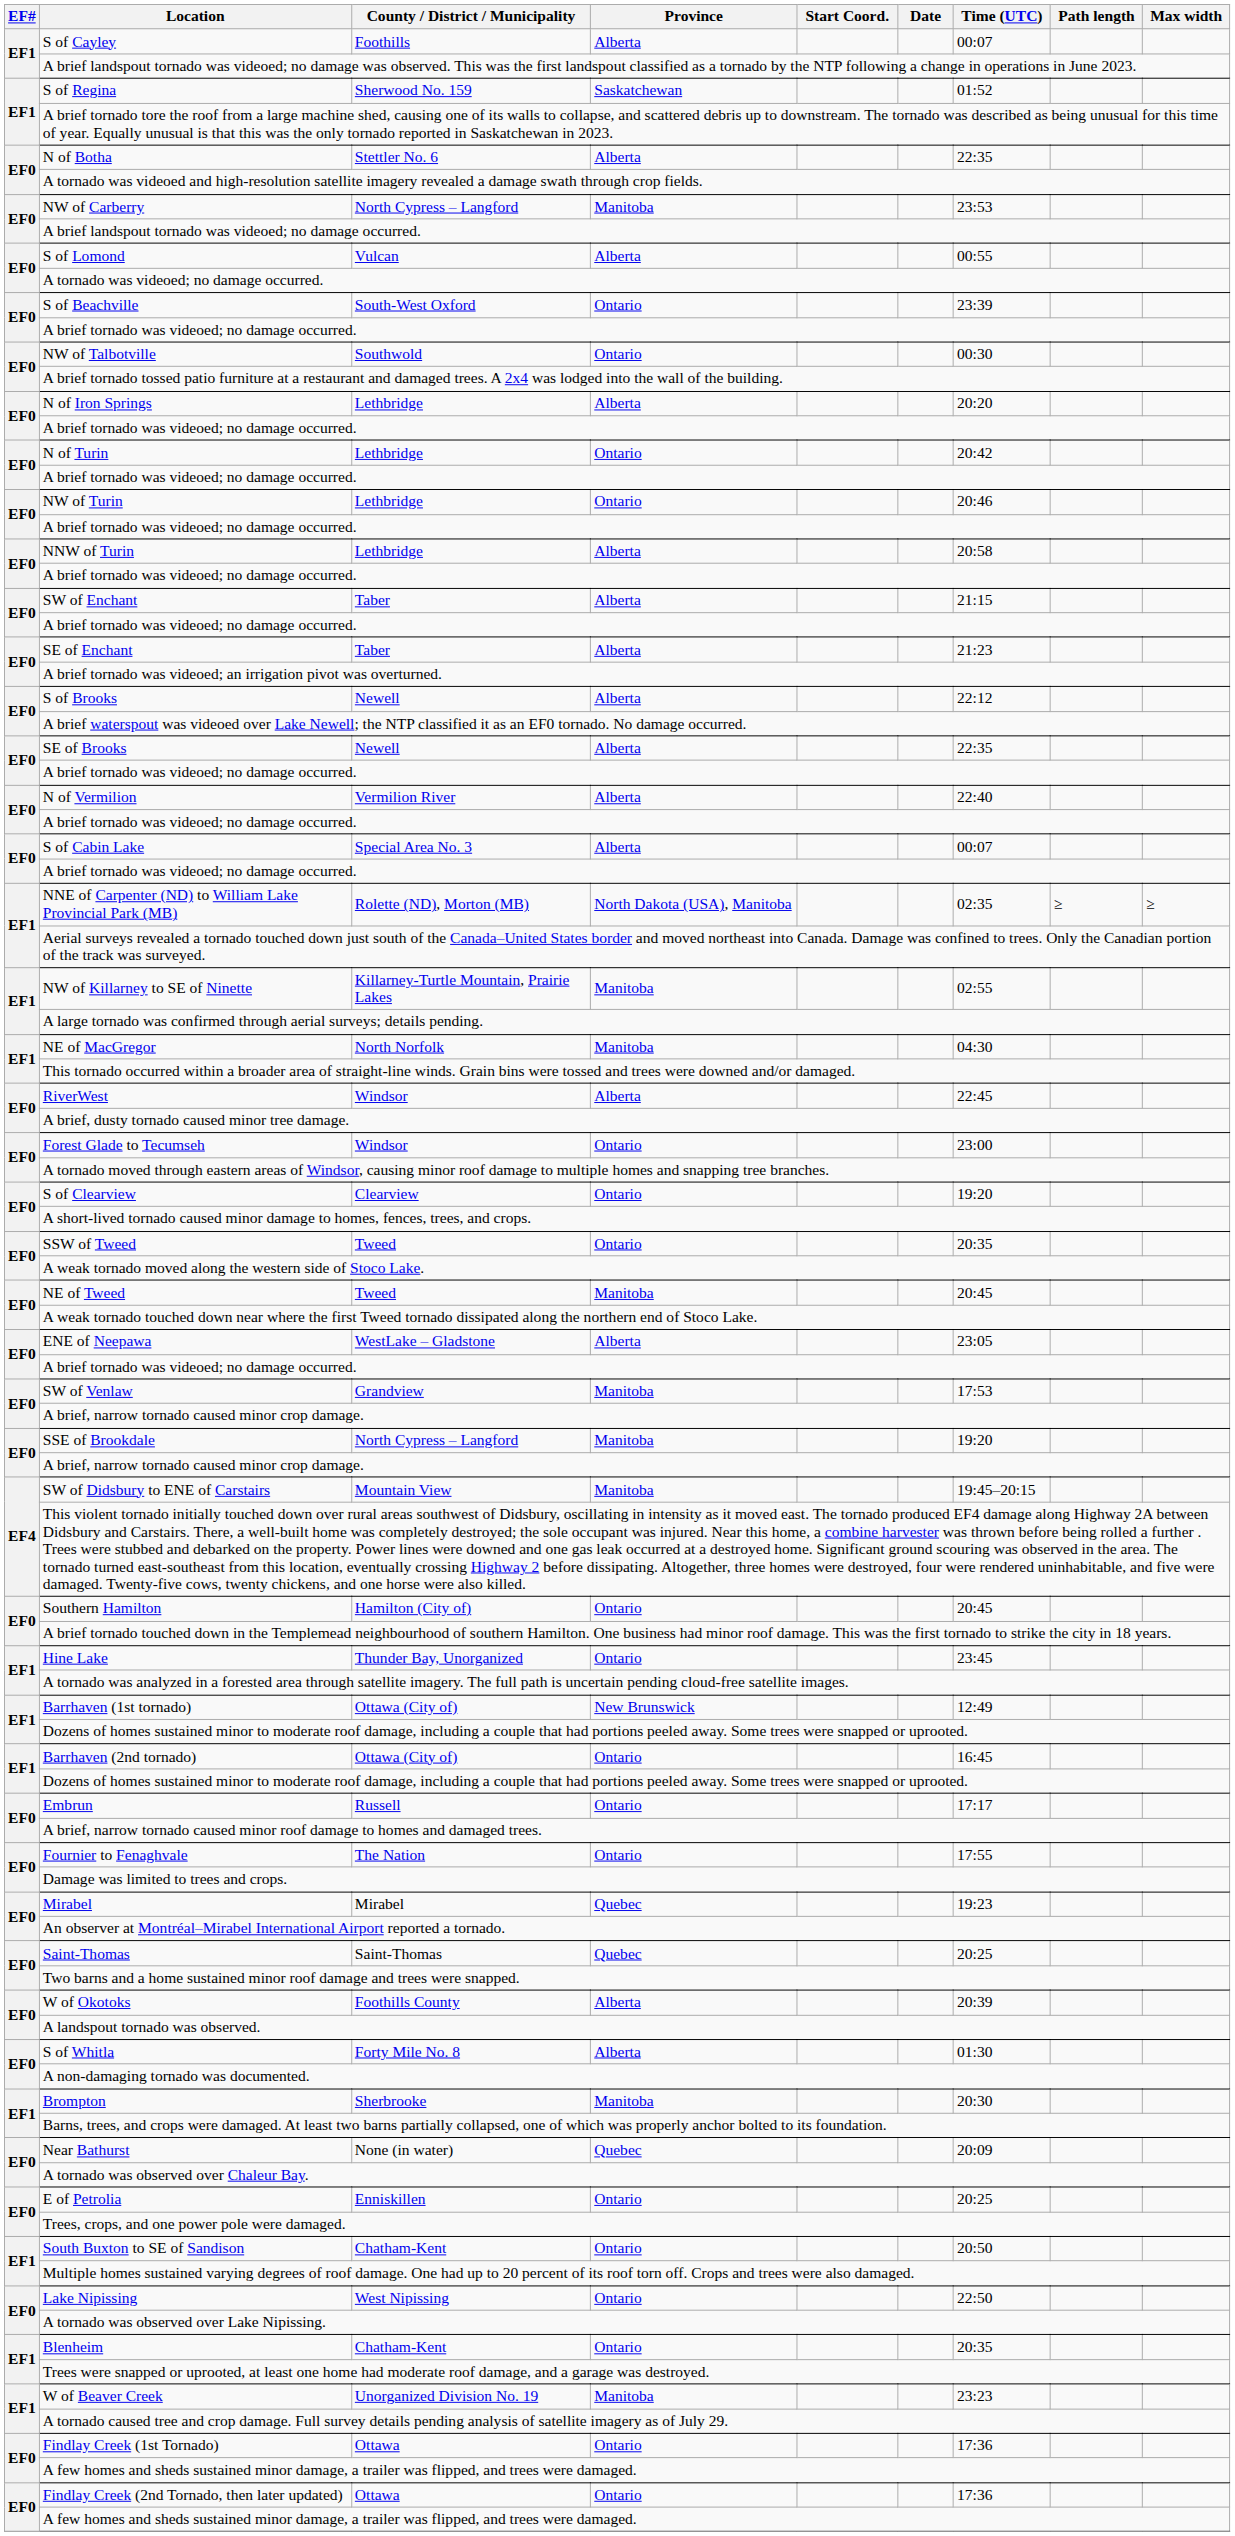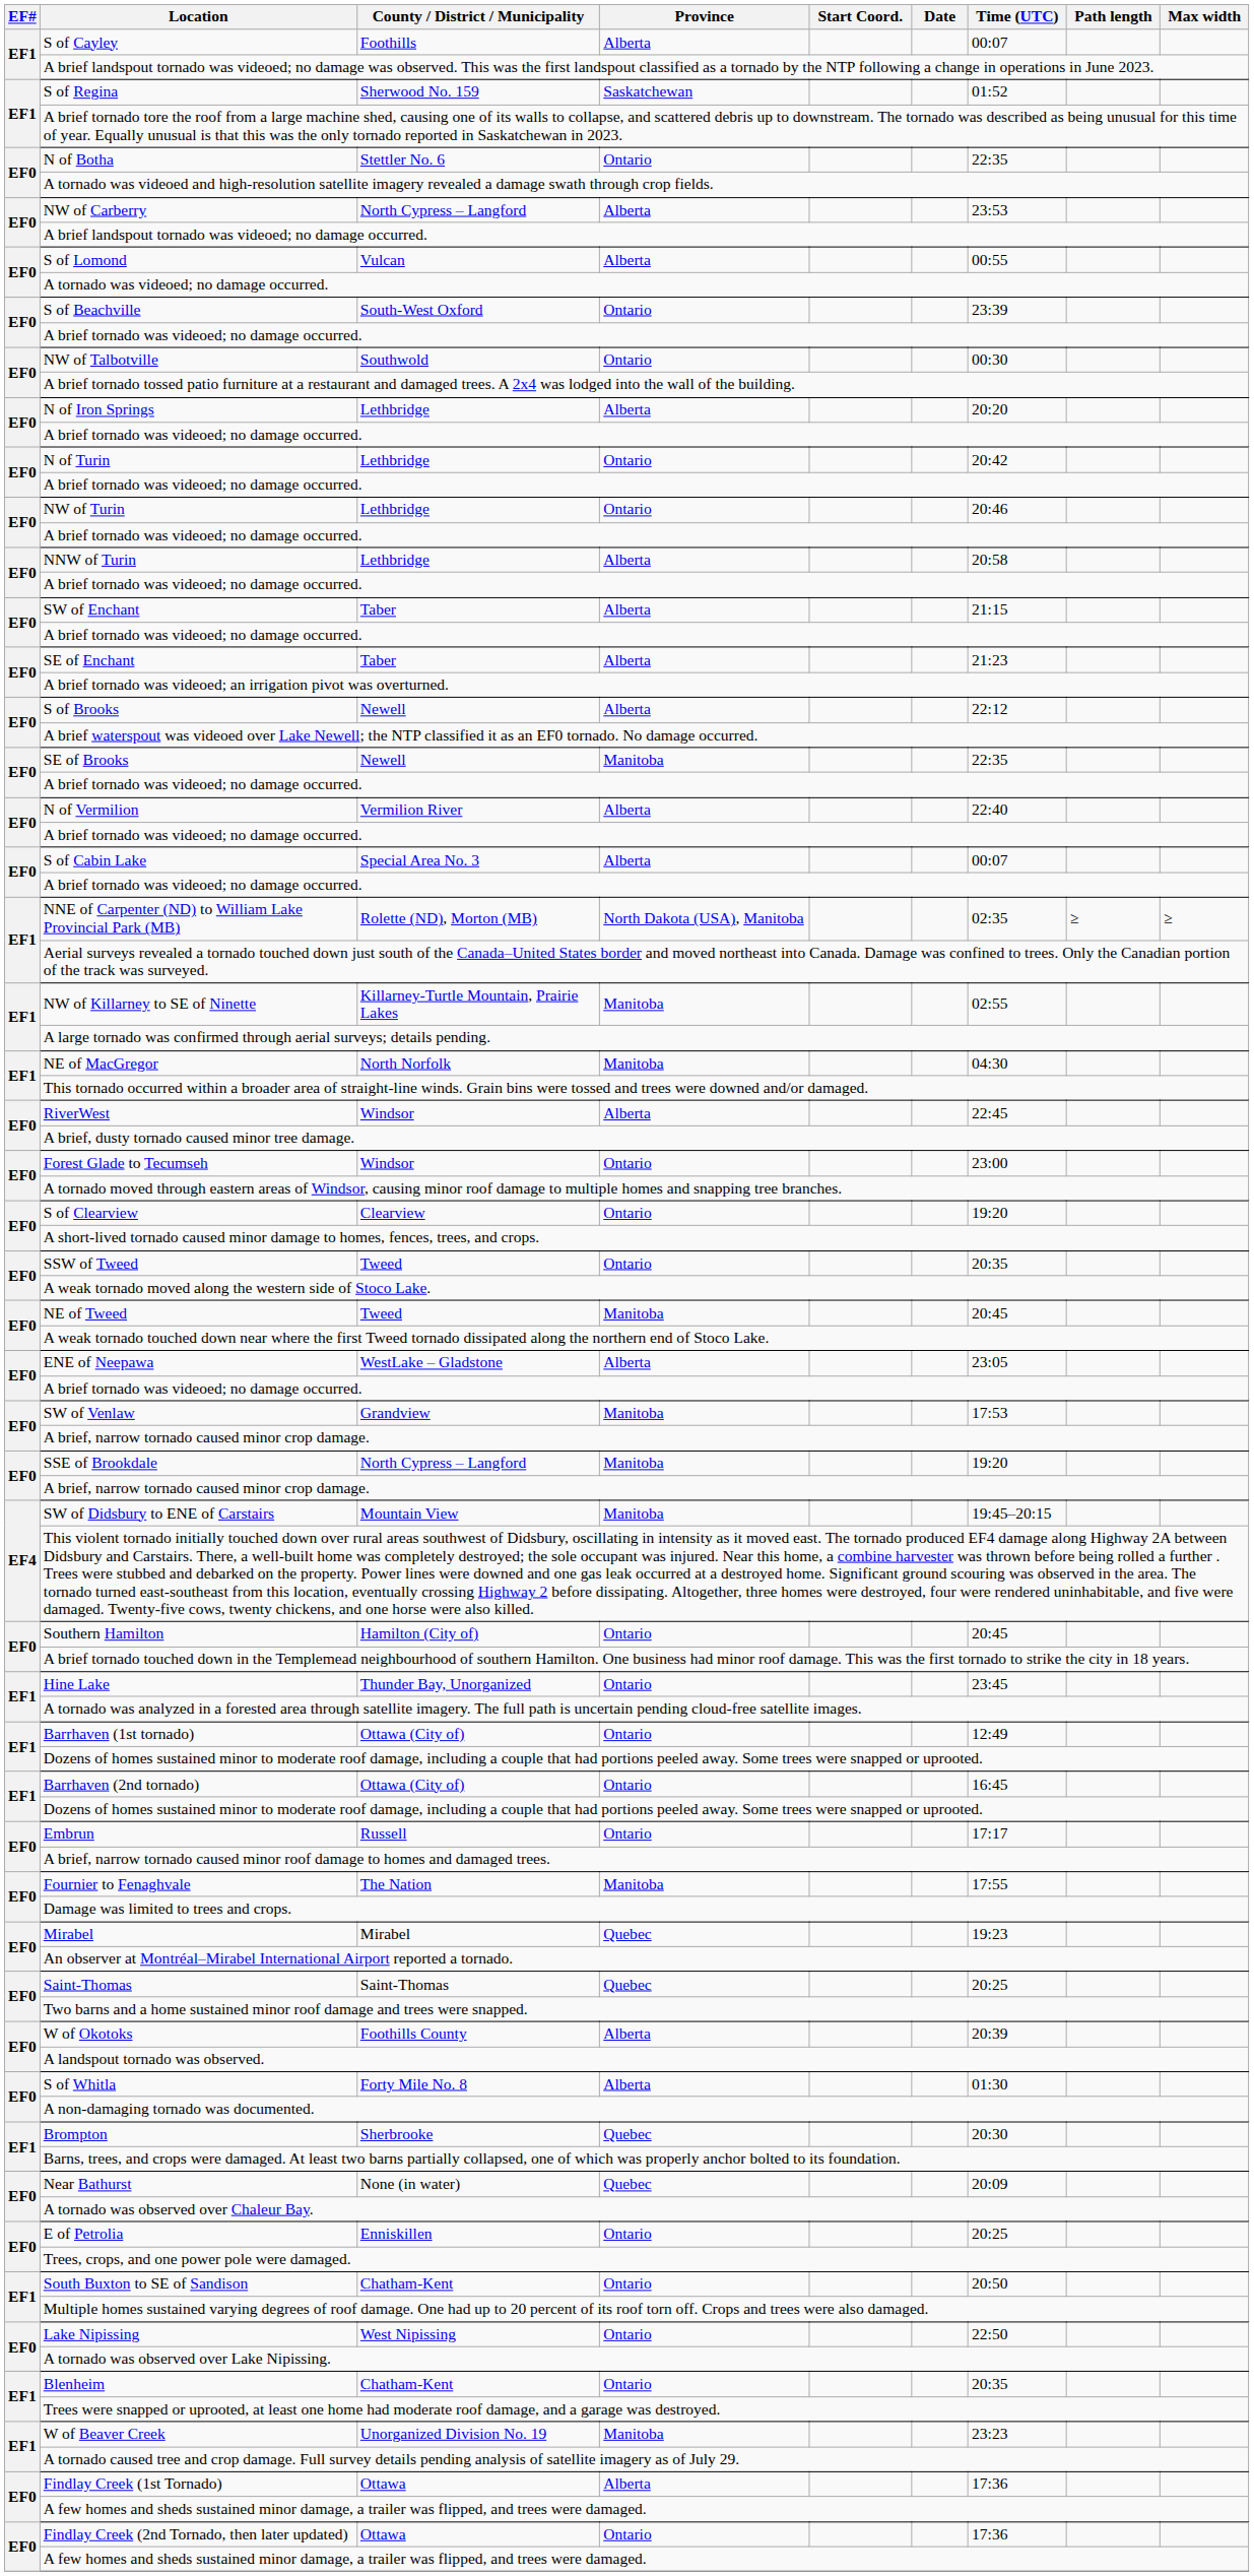N of Botha | Province: Alberta -> Ontario
NW of Carberry | Province: Manitoba -> Alberta
SE of Brooks | Province: Alberta -> Manitoba
Barrhaven (1st tornado) | Province: New Brunswick -> Ontario
Fournier to Fenaghvale | Province: Ontario -> Manitoba
Brompton | Province: Manitoba -> Quebec
Findlay Creek (1st Tornado) | Province: Ontario -> Alberta
